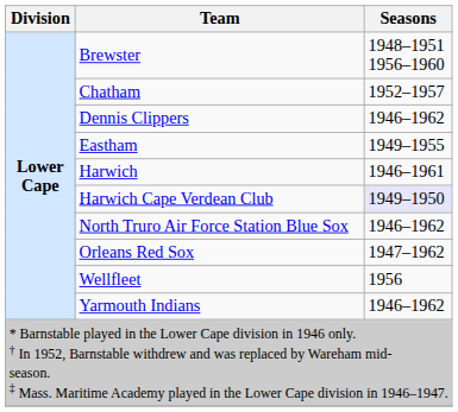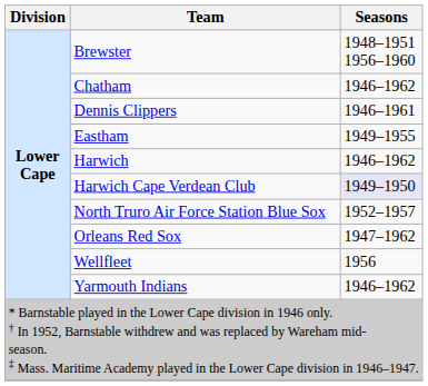Chatham | Seasons: 1952–1957 -> 1946–1962
Dennis Clippers | Seasons: 1946–1962 -> 1946–1961
Harwich | Seasons: 1946–1961 -> 1946–1962
North Truro Air Force Station Blue Sox | Seasons: 1946–1962 -> 1952–1957
